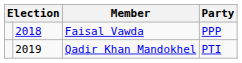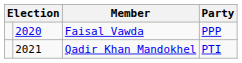Faisal Vawda | column 2: 2018 -> 2020
Qadir Khan Mandokhel | column 2: 2019 -> 2021
